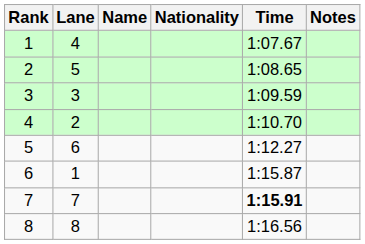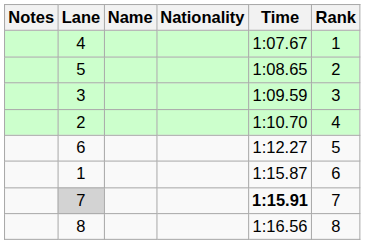columns swapped: Rank <-> Notes
row 8 | Lane: no background -> lightgrey background
